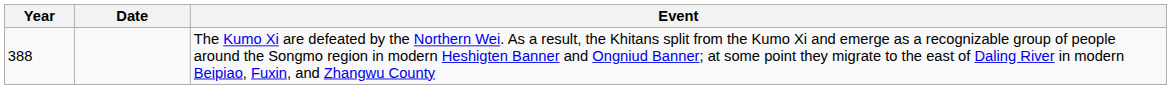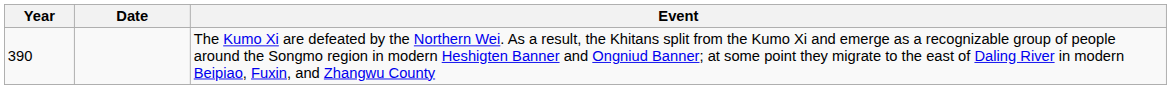row 2 | Year: 388 -> 390
